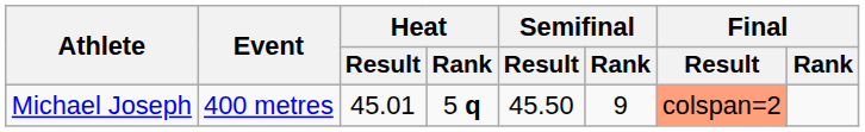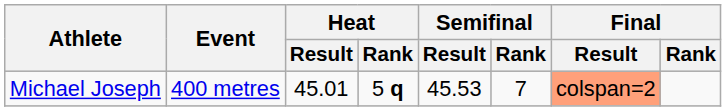Michael Joseph | Semifinal / Result: 45.50 -> 45.53
Michael Joseph | Semifinal / Rank: 9 -> 7
